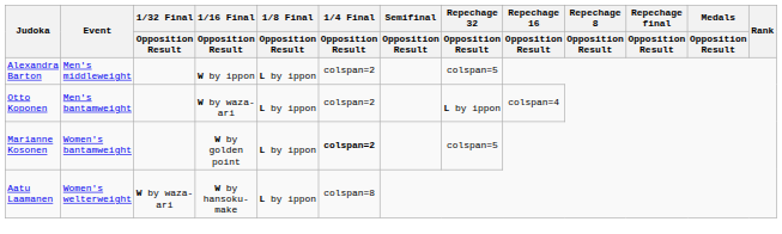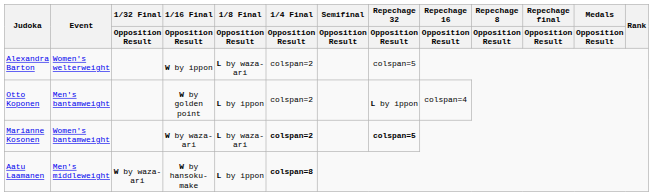Alexandra Barton | Event: Men's middleweight -> Women's welterweight
Alexandra Barton | 1/8 Final / Opposition Result: L by ippon -> L by waza-ari
Otto Koponen | 1/16 Final / Opposition Result: W by waza-ari -> W by golden point
Marianne Kosonen | 1/16 Final / Opposition Result: W by golden point -> W by waza-ari
Marianne Kosonen | 1/8 Final / Opposition Result: L by ippon -> L by waza-ari
Marianne Kosonen | Repechage 32 / Opposition Result: normal -> bold
Aatu Laamanen | Event: Women's welterweight -> Men's middleweight
Aatu Laamanen | 1/4 Final / Opposition Result: normal -> bold
